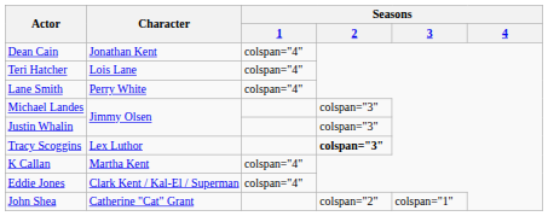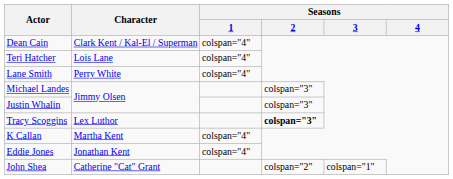Dean Cain | Character: Jonathan Kent -> Clark Kent / Kal-El / Superman
Eddie Jones | Character: Clark Kent / Kal-El / Superman -> Jonathan Kent
